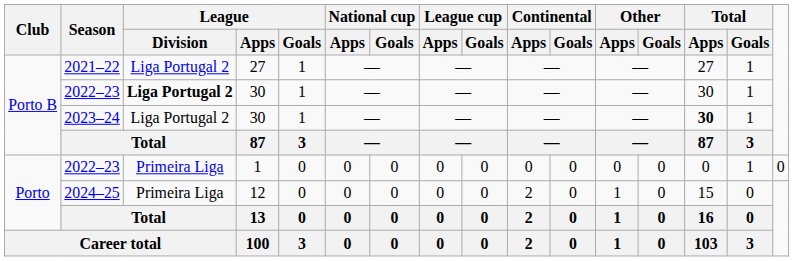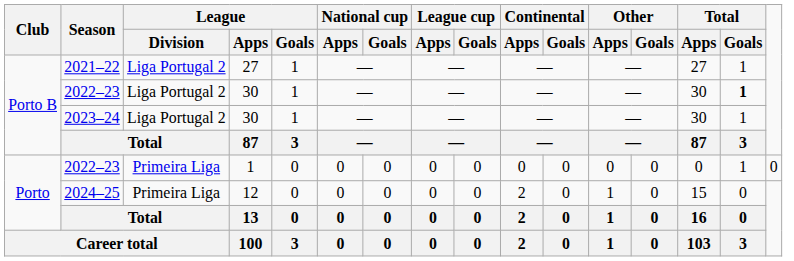2022–23 / 30 | League / Division: bold -> normal
2022–23 / 30 | Total / Goals: normal -> bold
2023–24 | Total / Apps: bold -> normal
